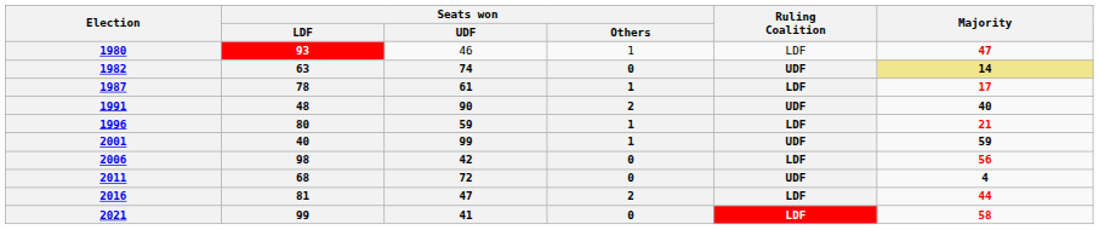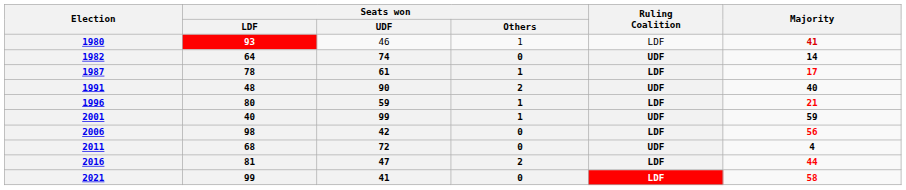1980 | Majority: 47 -> 41
1982 | Seats won / LDF: 63 -> 64
1982 | Majority: khaki background -> no background
